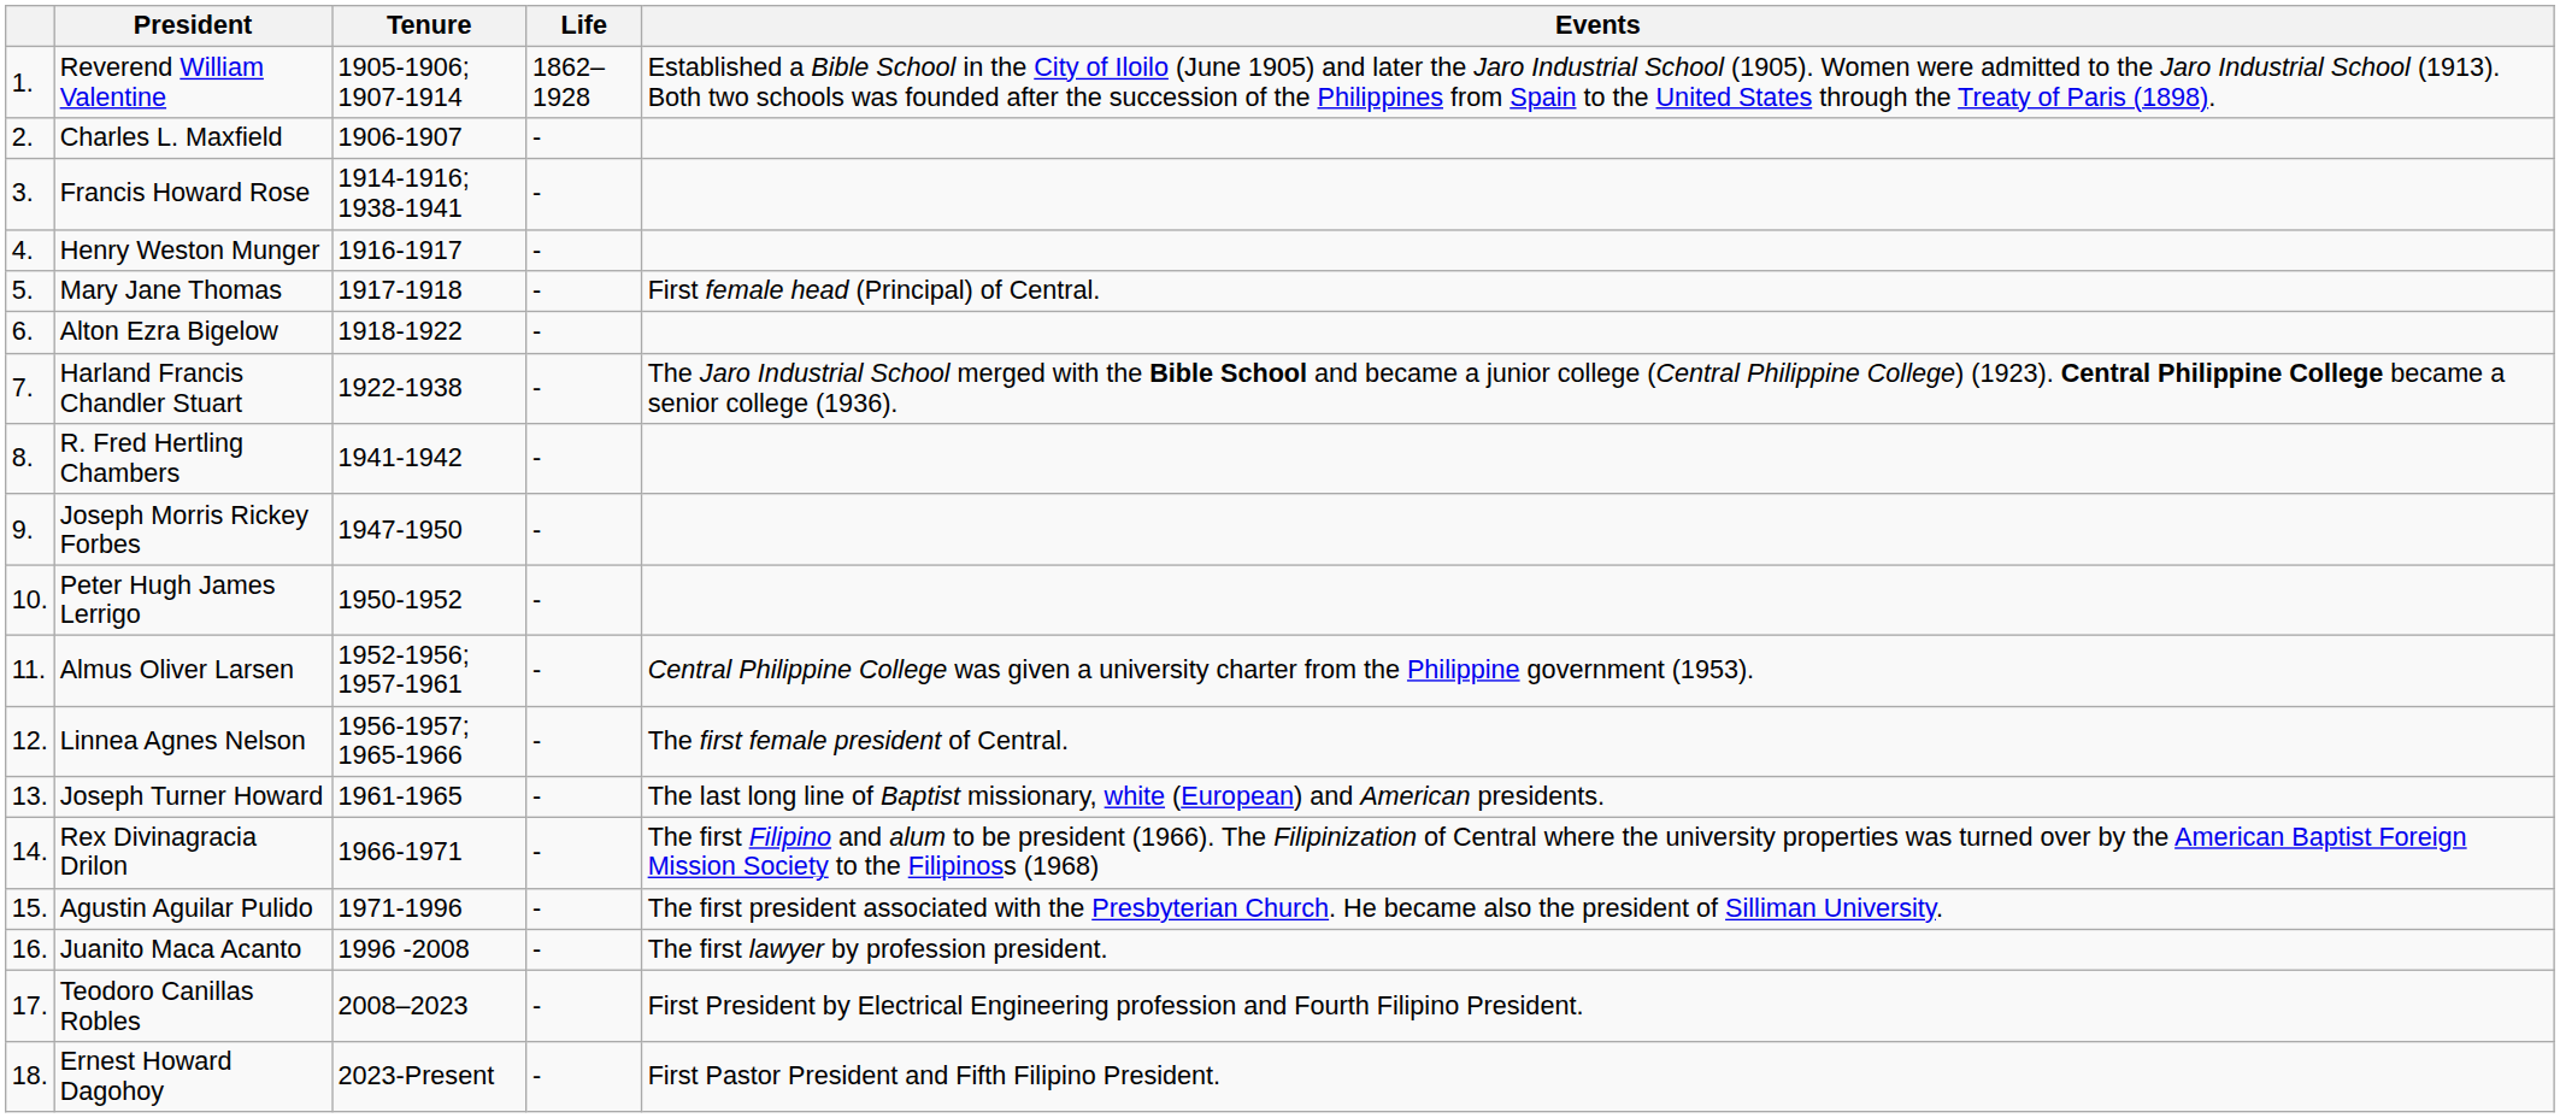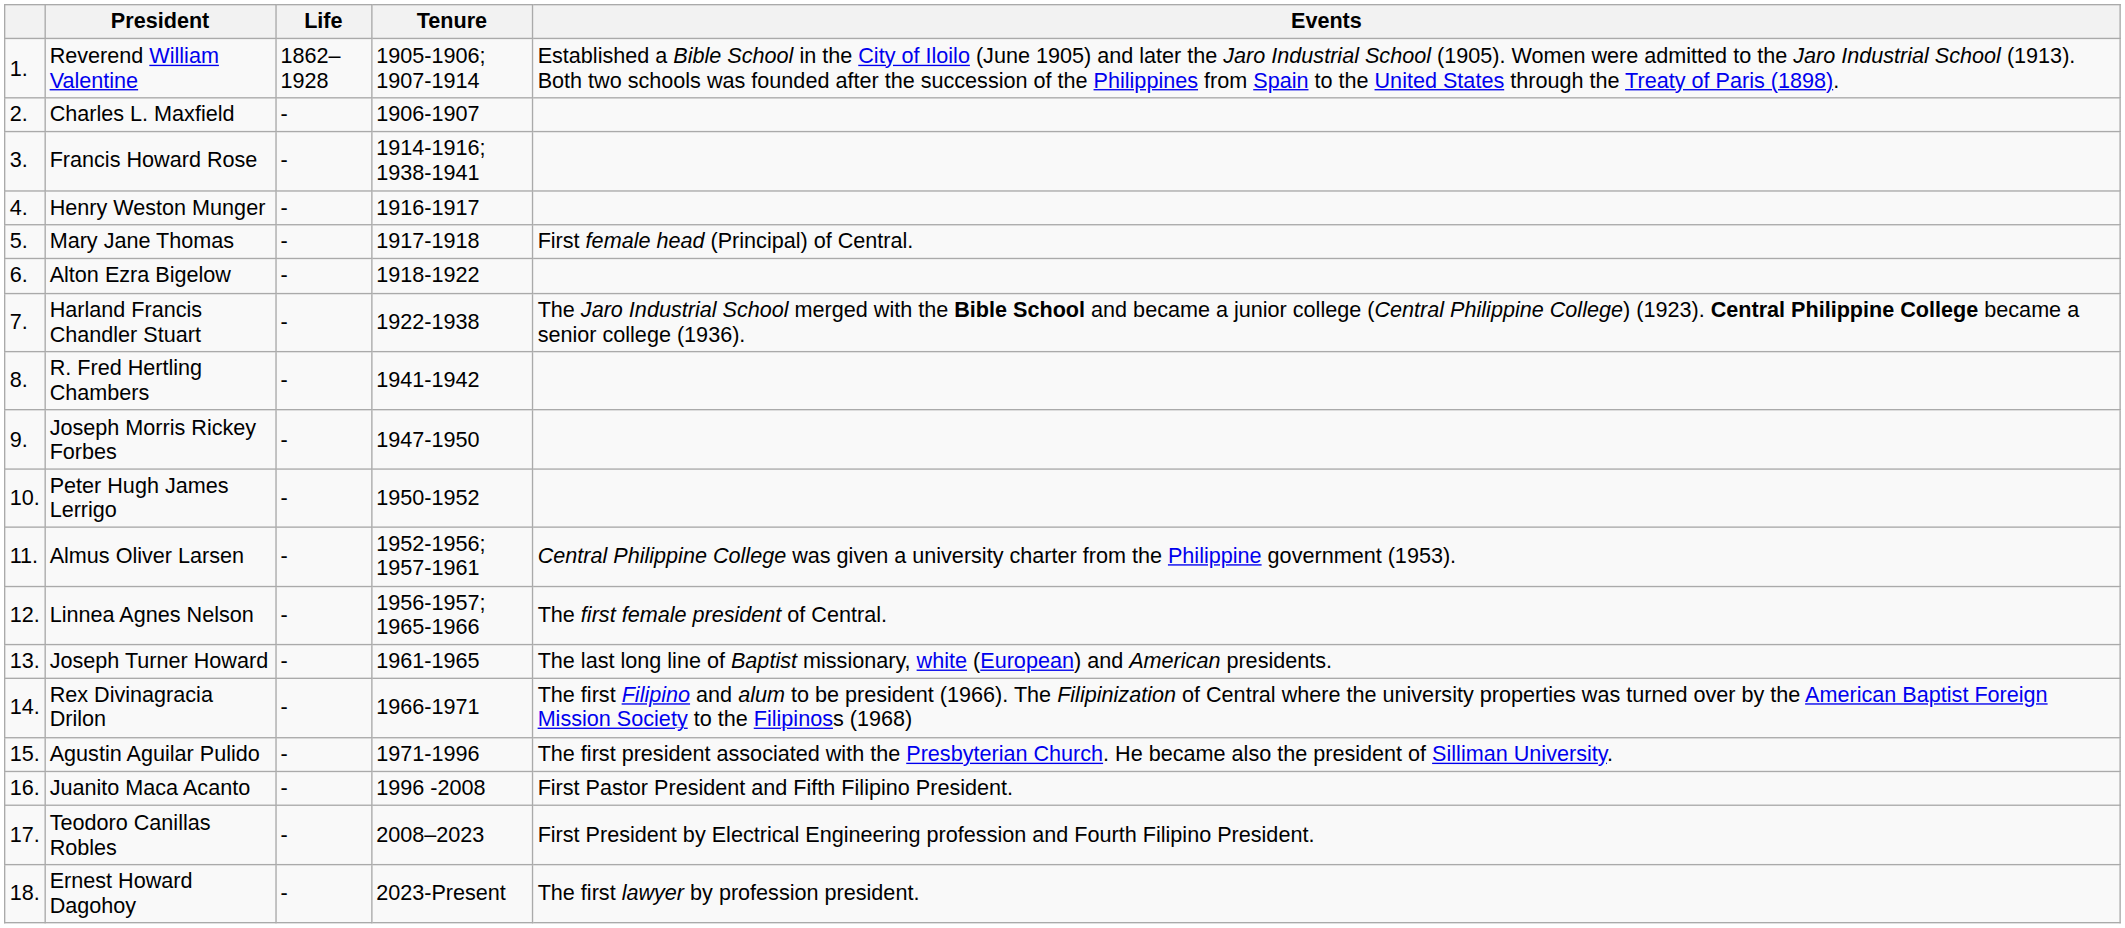columns swapped: Life <-> Tenure
Juanito Maca Acanto | Events: The first lawyer by profession president. -> First Pastor President and Fifth Filipino President.
Ernest Howard Dagohoy | Events: First Pastor President and Fifth Filipino President. -> The first lawyer by profession president.
